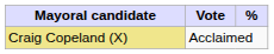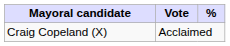Craig Copeland (X) | Mayoral candidate: khaki background -> no background
